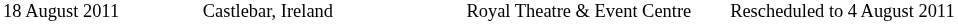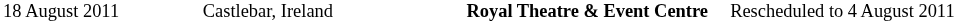18 August 2011 | column 3: normal -> bold
